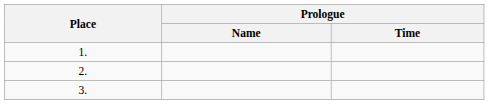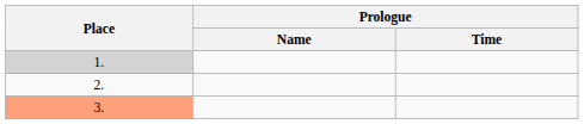1. | Place: no background -> lightgrey background
3. | Place: no background -> lightsalmon background
